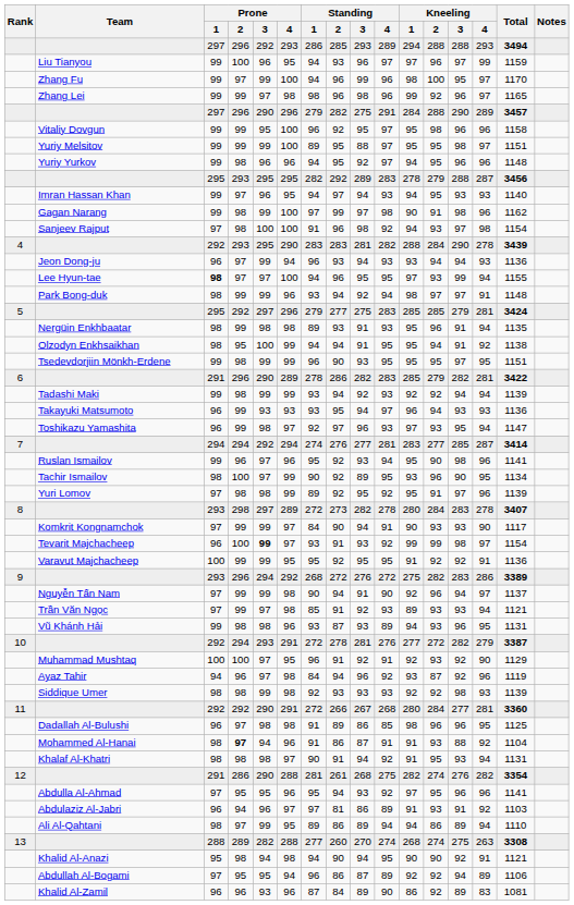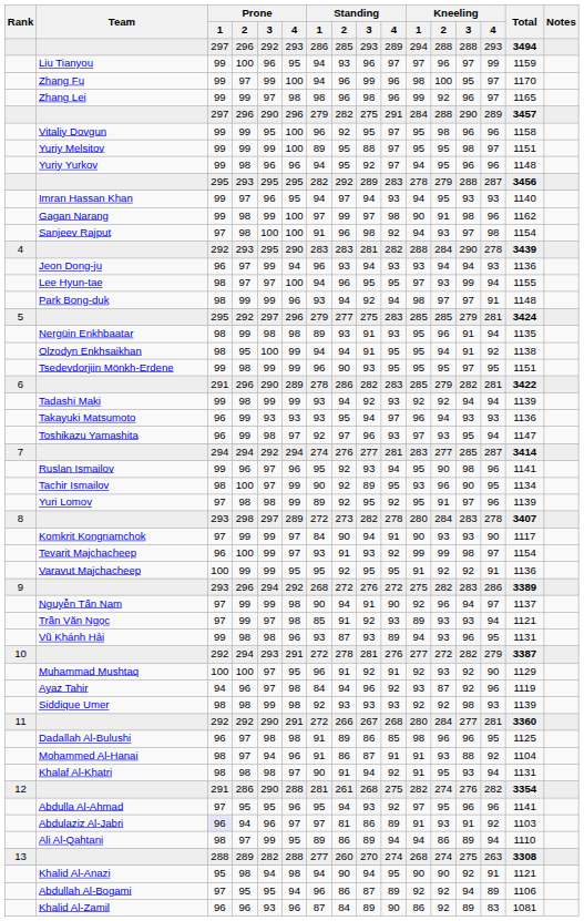Lee Hyun-tae | Prone / 1: bold -> normal
Tevarit Majchacheep | Prone / 3: bold -> normal
Mohammed Al-Hanai | Prone / 2: bold -> normal
Abdulaziz Al-Jabri | Prone / 1: no background -> lavender background
